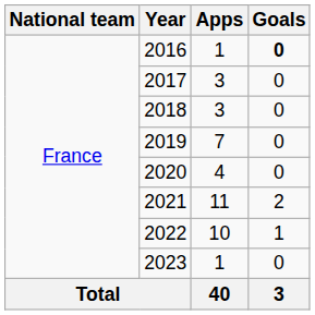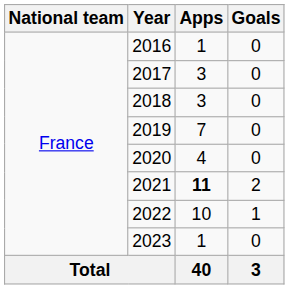2016 | Goals: bold -> normal
2021 | Apps: normal -> bold
